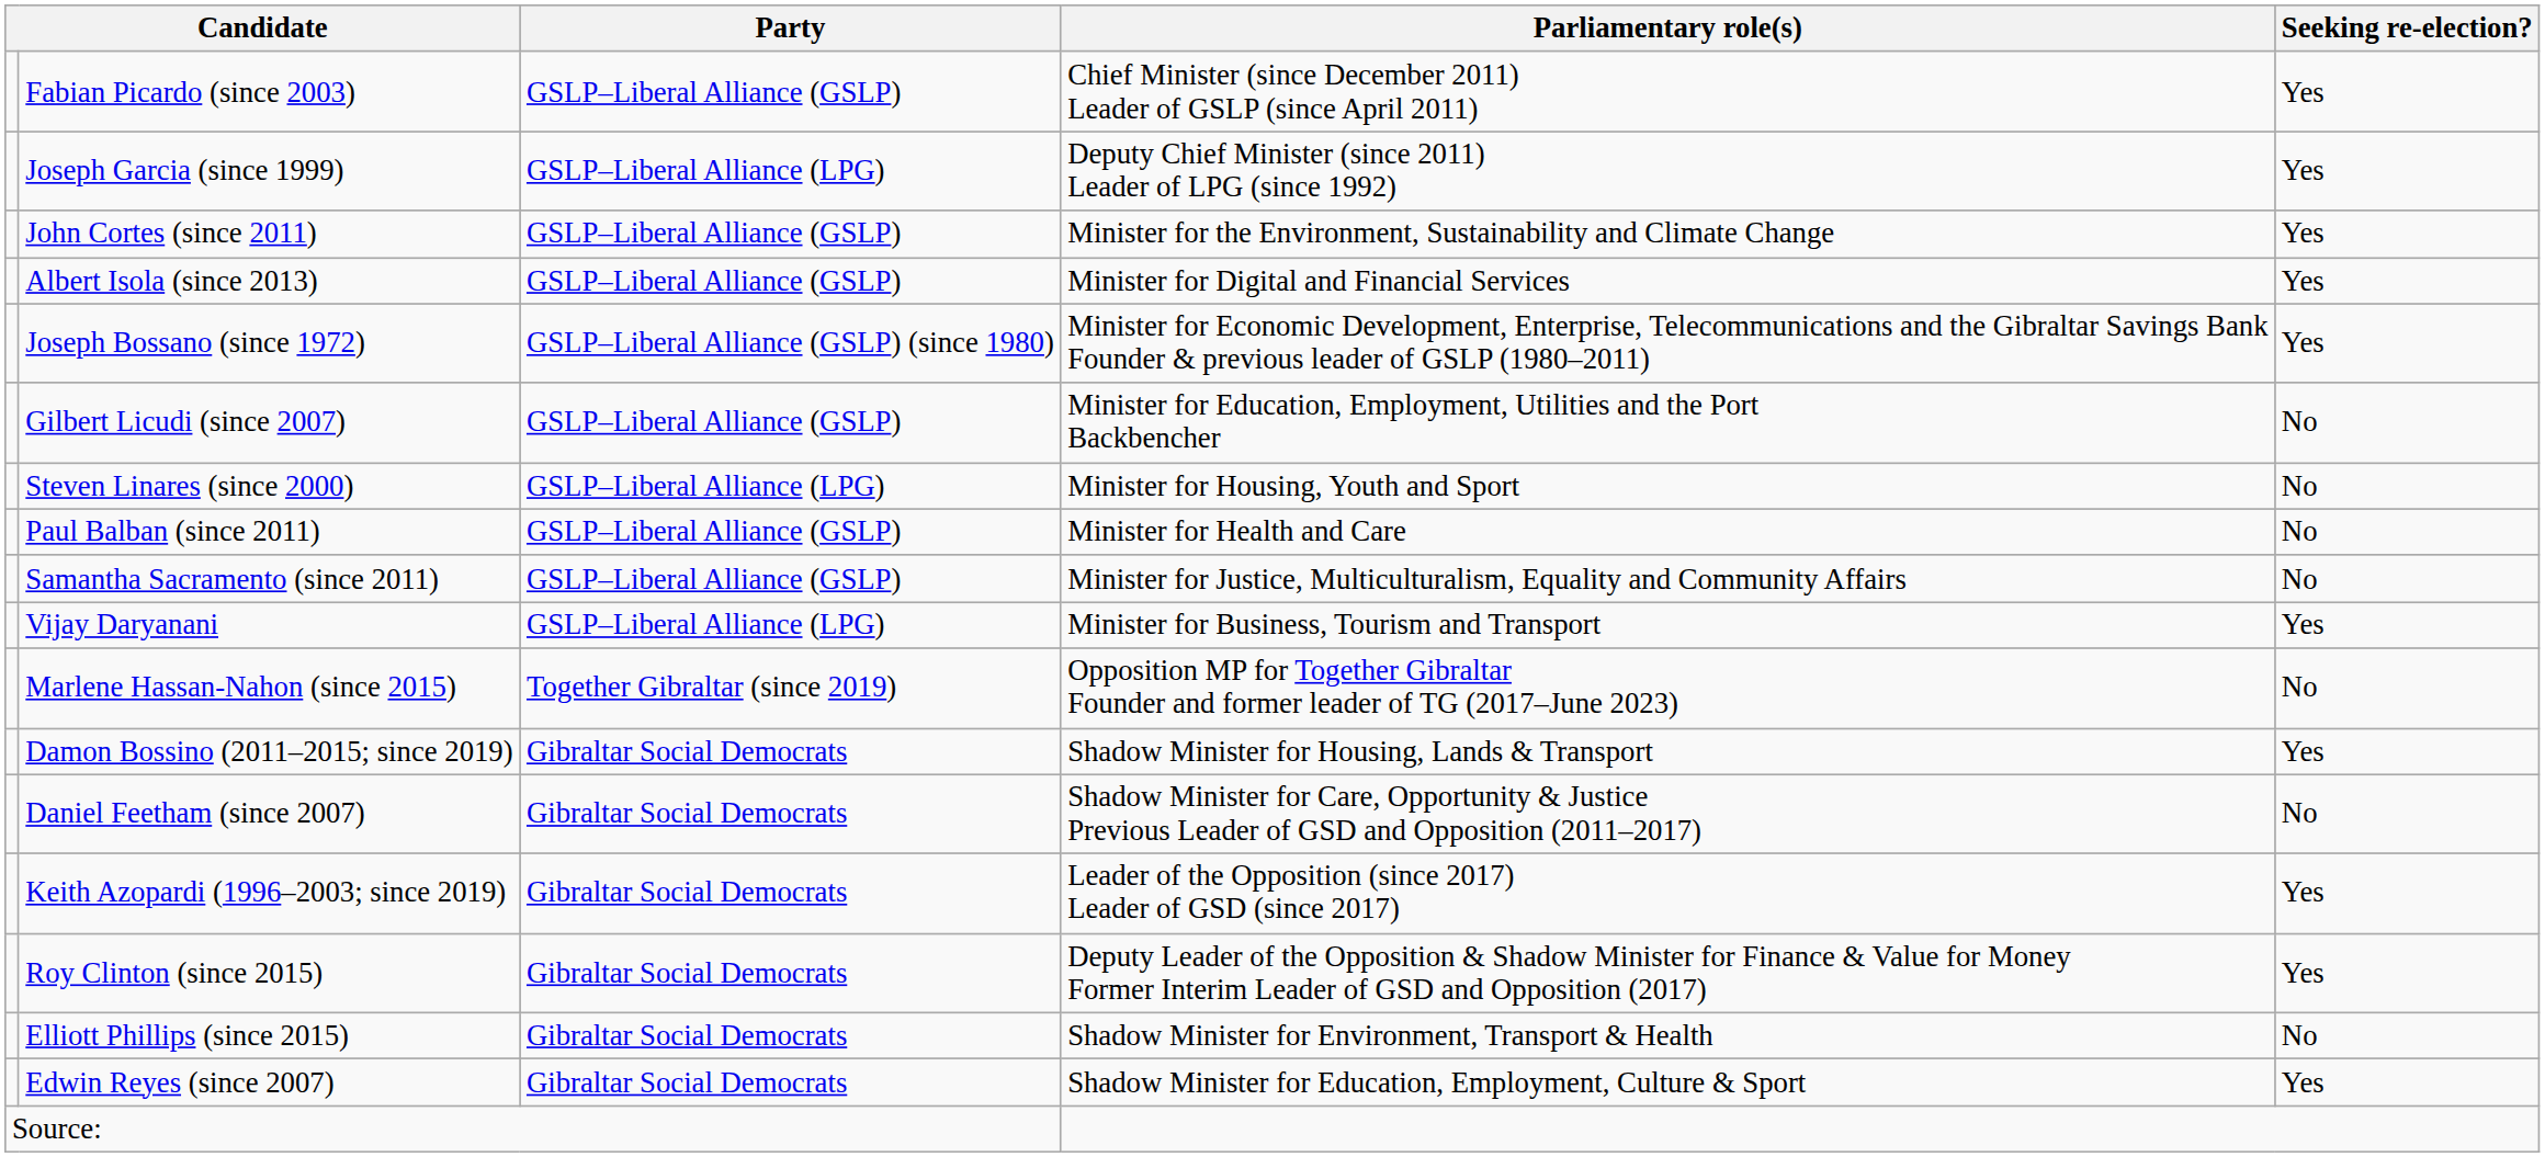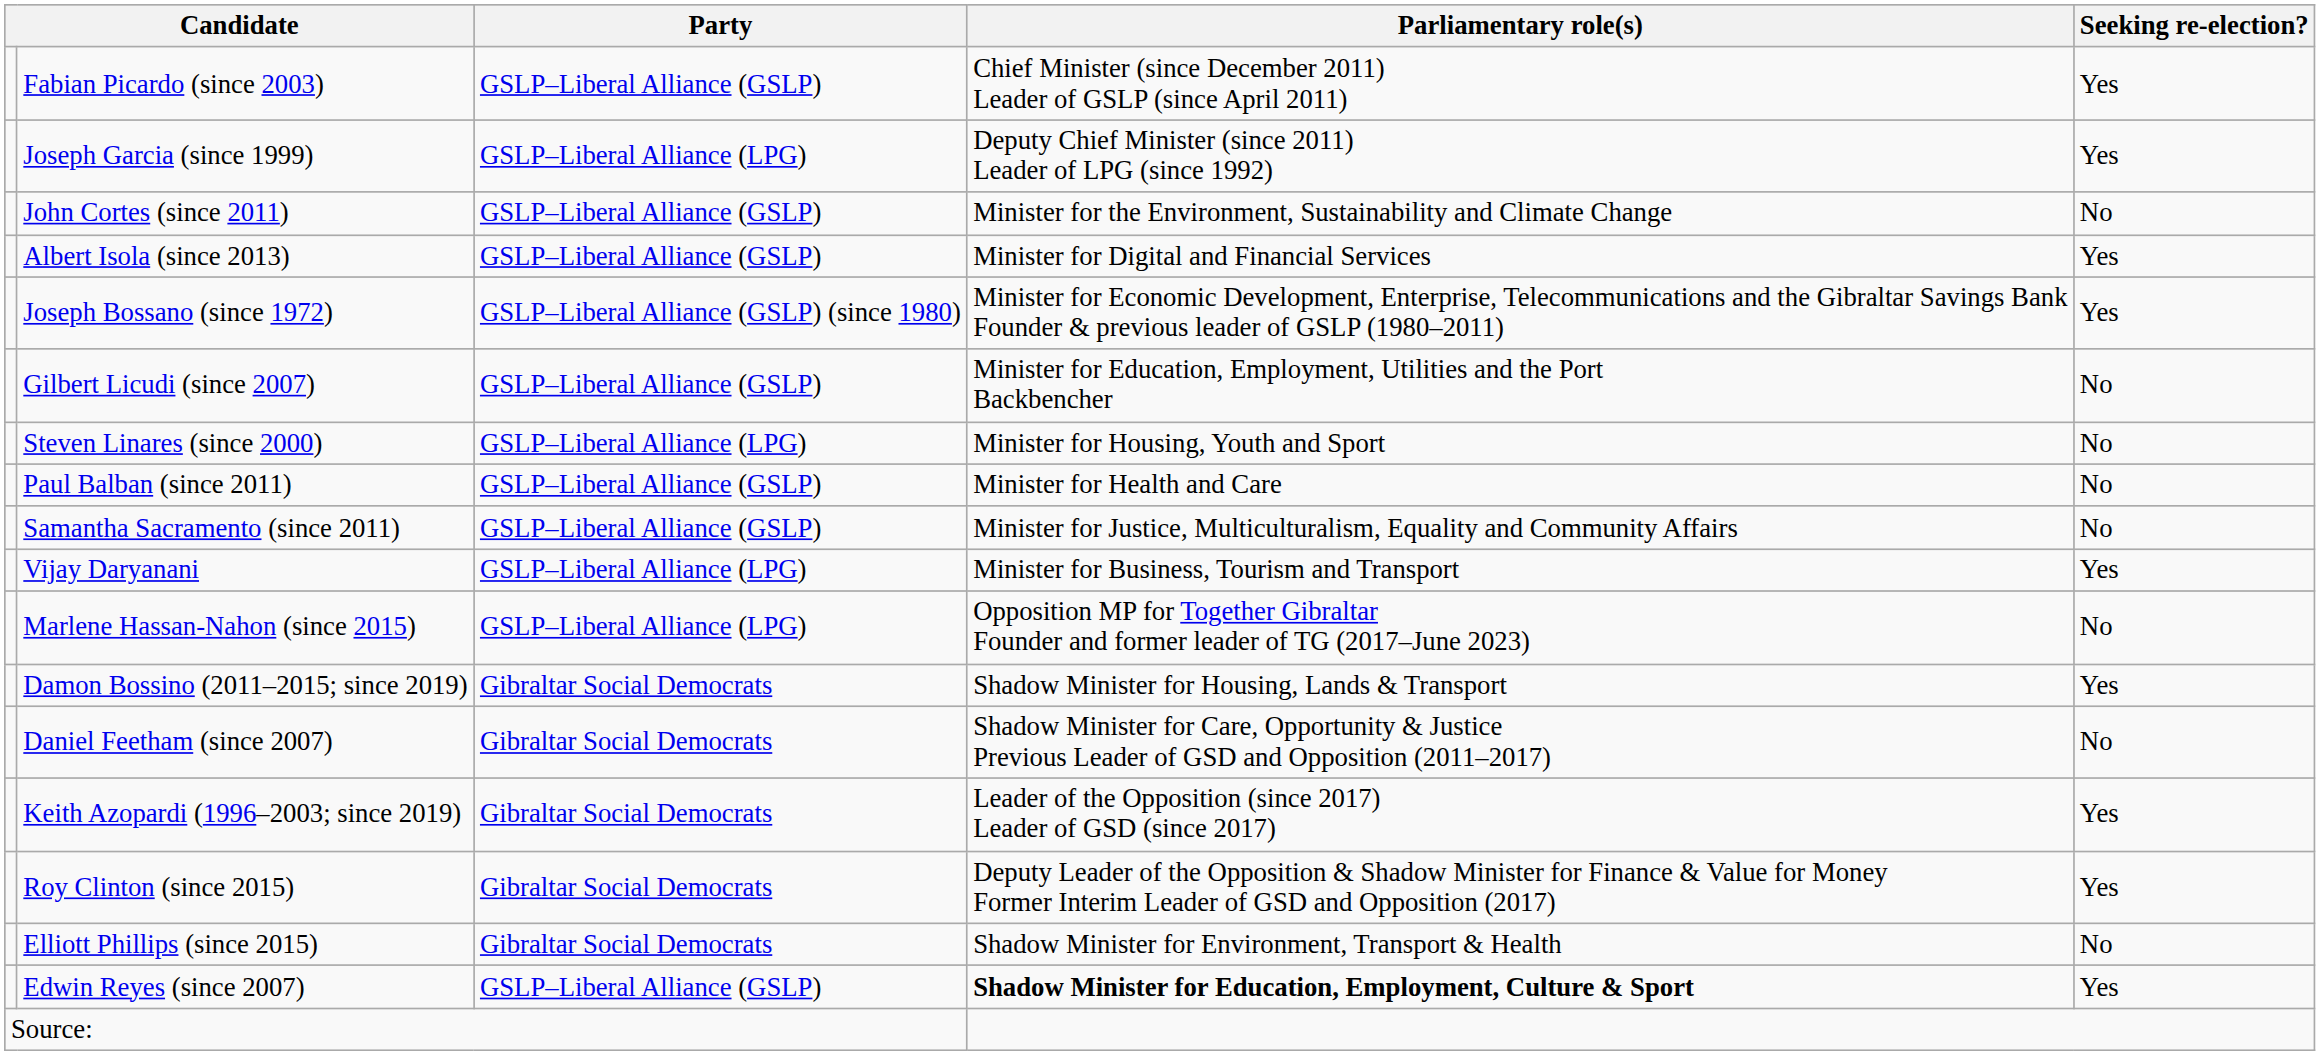John Cortes (since 2011) | Seeking re-election?: Yes -> No
Marlene Hassan-Nahon (since 2015) | Party: Together Gibraltar (since 2019) -> GSLP–Liberal Alliance (LPG)
Edwin Reyes (since 2007) | Party: Gibraltar Social Democrats -> GSLP–Liberal Alliance (GSLP)
Edwin Reyes (since 2007) | Parliamentary role(s): normal -> bold
